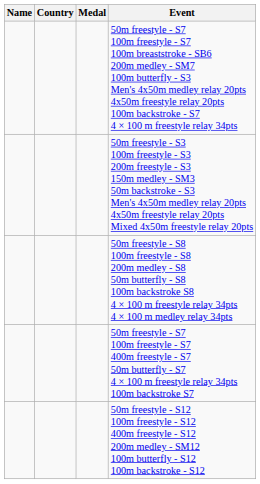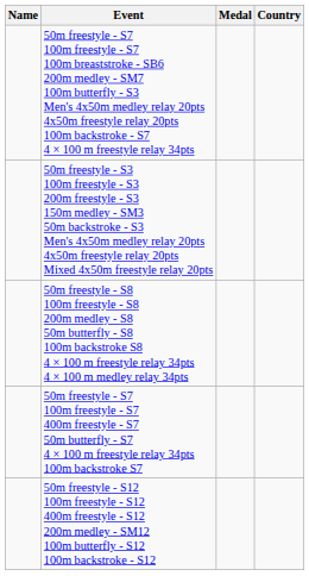columns swapped: Country <-> Event
